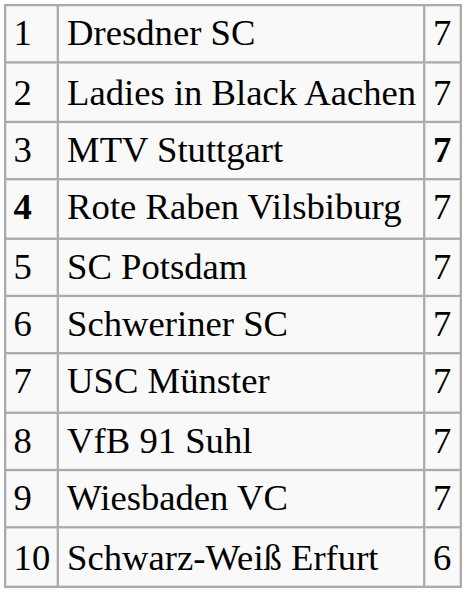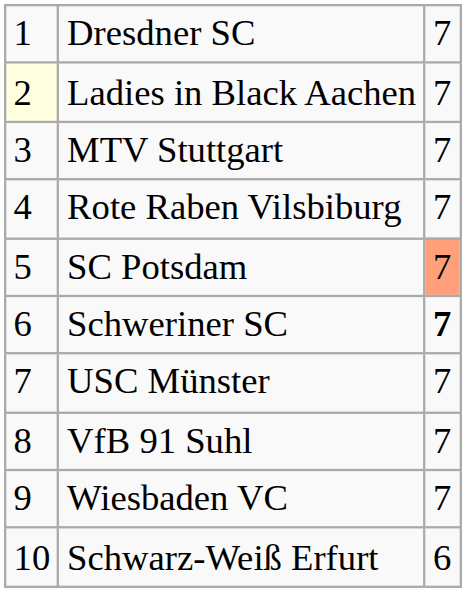Ladies in Black Aachen | column 1: no background -> lightyellow background
MTV Stuttgart | column 3: bold -> normal
Rote Raben Vilsbiburg | column 1: bold -> normal
SC Potsdam | column 3: no background -> lightsalmon background
Schweriner SC | column 3: normal -> bold
